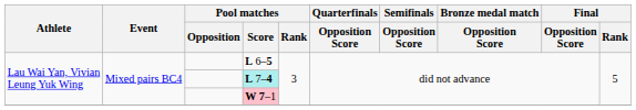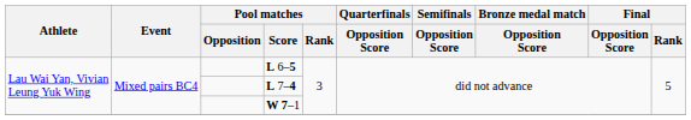L 7–4 | Pool matches / Score: paleturquoise background -> no background
W 7–1 | Pool matches / Score: pink background -> no background
